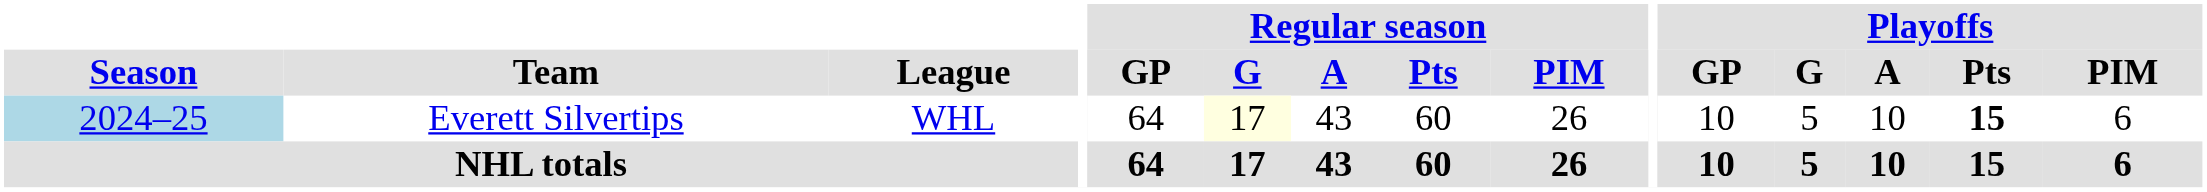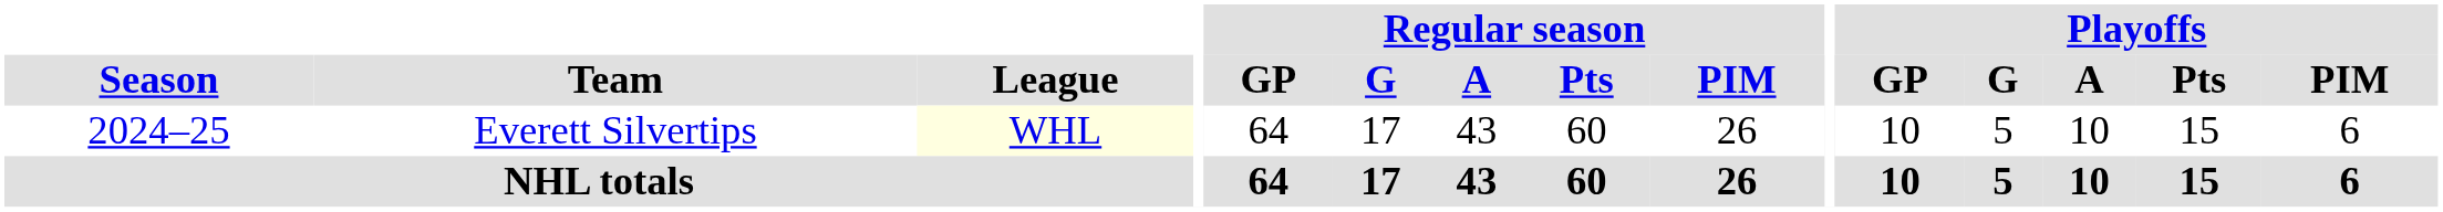Everett Silvertips | Season: lightblue background -> no background
Everett Silvertips | League: no background -> lightyellow background
Everett Silvertips | Regular season / G: lightyellow background -> no background
Everett Silvertips | Playoffs / Pts: bold -> normal
